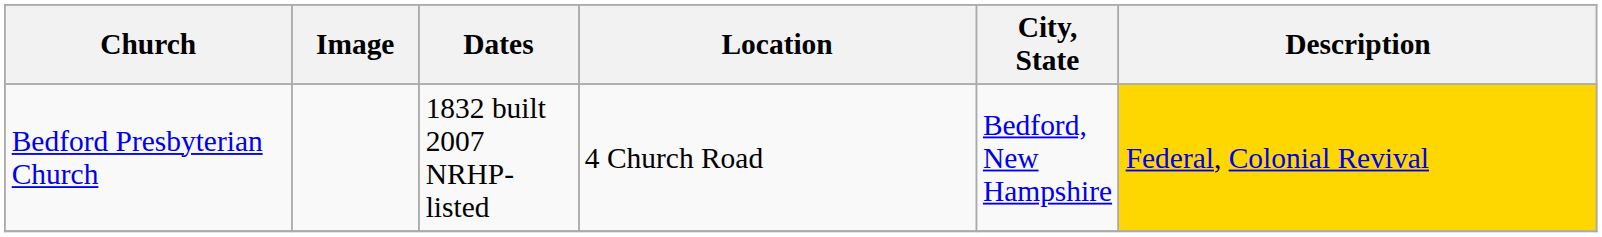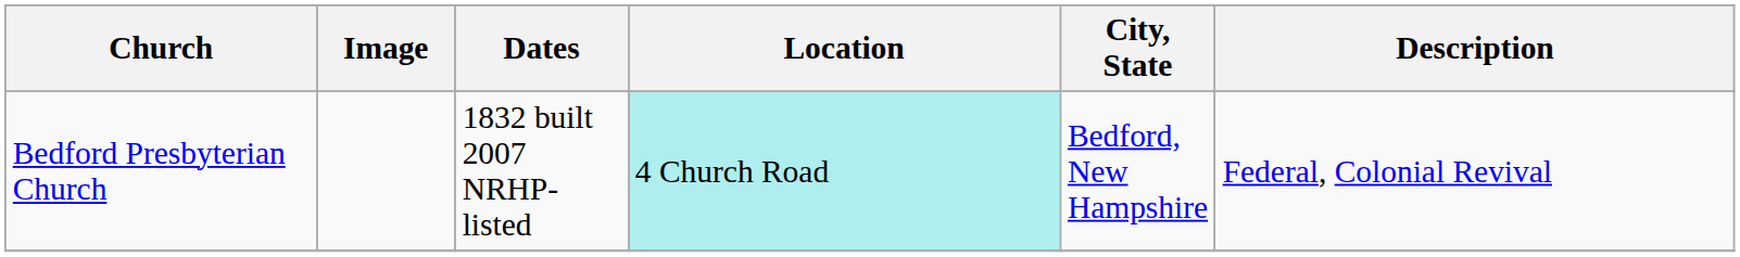Bedford Presbyterian Church | Location: no background -> paleturquoise background
Bedford Presbyterian Church | Description: gold background -> no background
